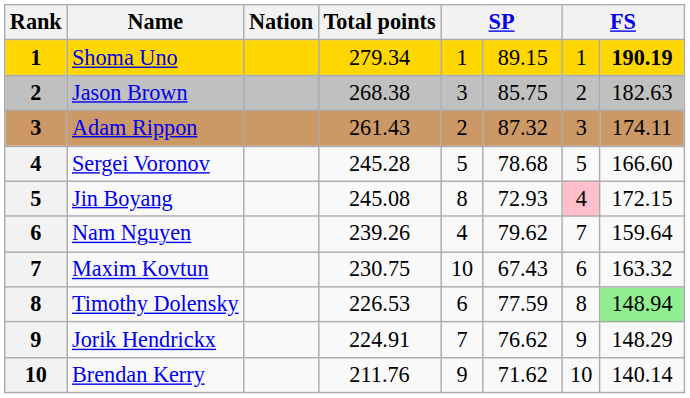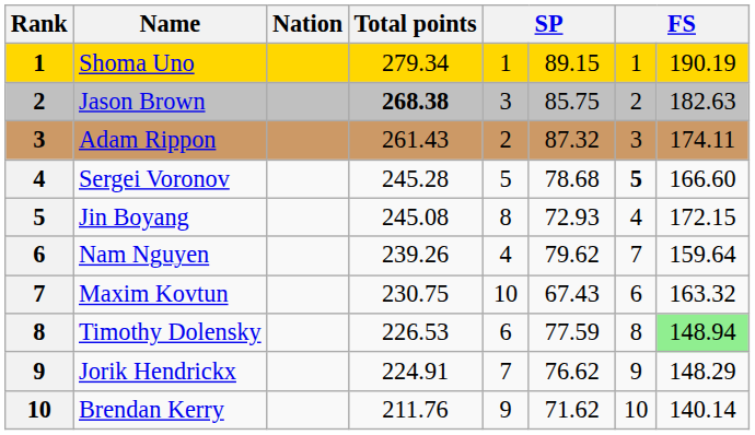Shoma Uno | column 8: bold -> normal
Jason Brown | Total points: normal -> bold
Sergei Voronov | column 7: normal -> bold
Jin Boyang | column 7: pink background -> no background
